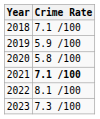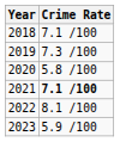2019 | Crime Rate: 5.9 /100 -> 7.3 /100
2023 | Crime Rate: 7.3 /100 -> 5.9 /100
